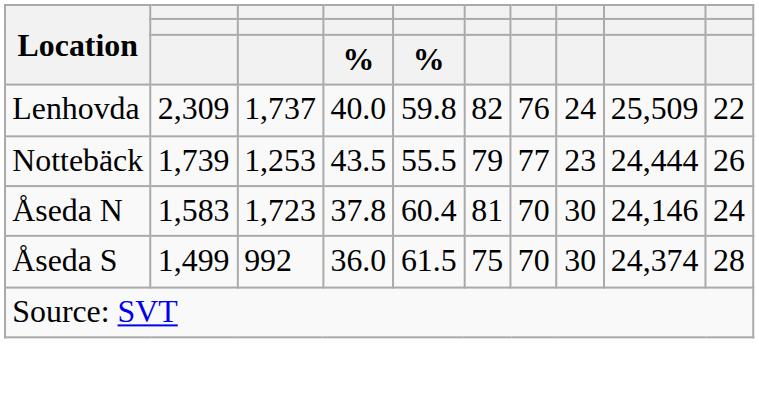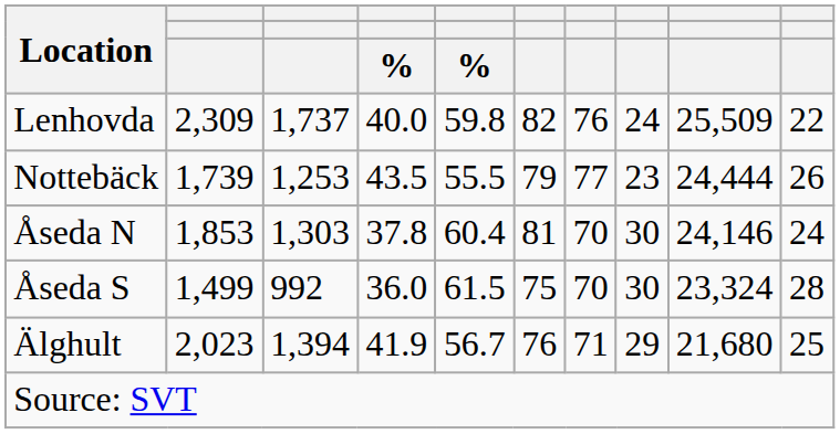Åseda N | column 2: 1,583 -> 1,853
Åseda N | column 3: 1,723 -> 1,303
Åseda S | column 9: 24,374 -> 23,324
+ row: Älghult | 2,023 | 1,394 | 41.9 | 56.7 | 76 | 71 | 29 | 21,680 | 25
